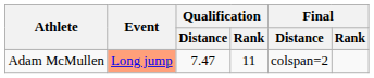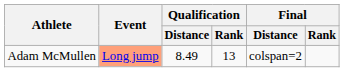Adam McMullen | Qualification / Distance: 7.47 -> 8.49
Adam McMullen | Qualification / Rank: 11 -> 13
